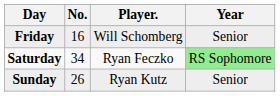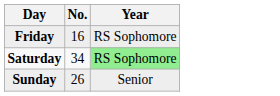- column: Player. | Will Schomberg | Ryan Feczko | Ryan Kutz
Friday | Year: Senior -> RS Sophomore
